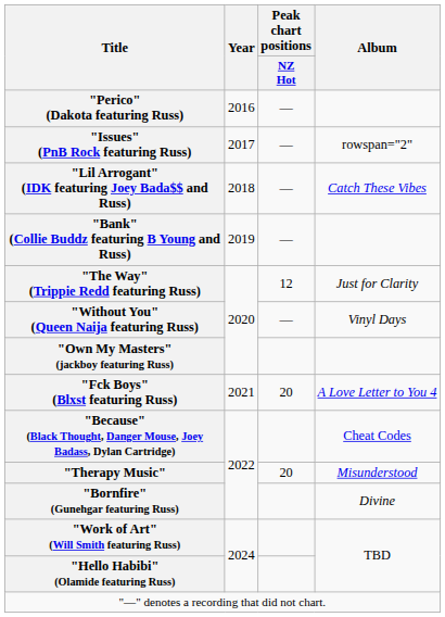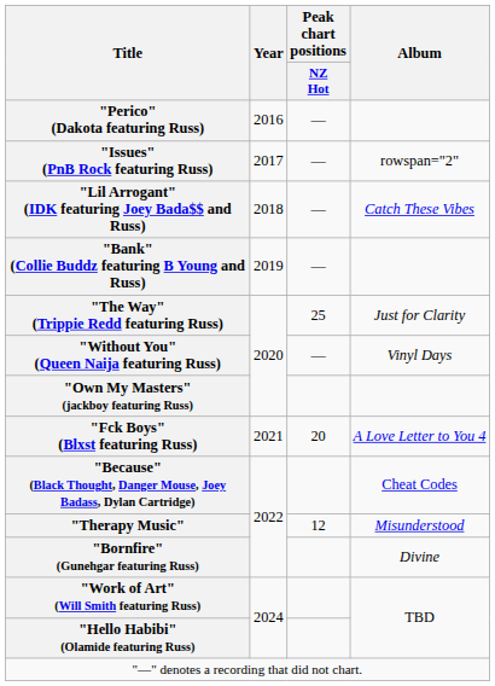"The Way" (Trippie Redd featuring Russ) | Peak chart positions / NZ Hot: 12 -> 25
"Therapy Music" | Peak chart positions / NZ Hot: 20 -> 12
